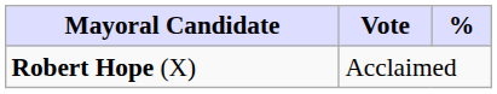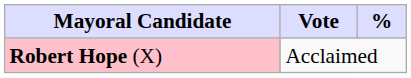Robert Hope (X) | Mayoral Candidate: no background -> pink background
